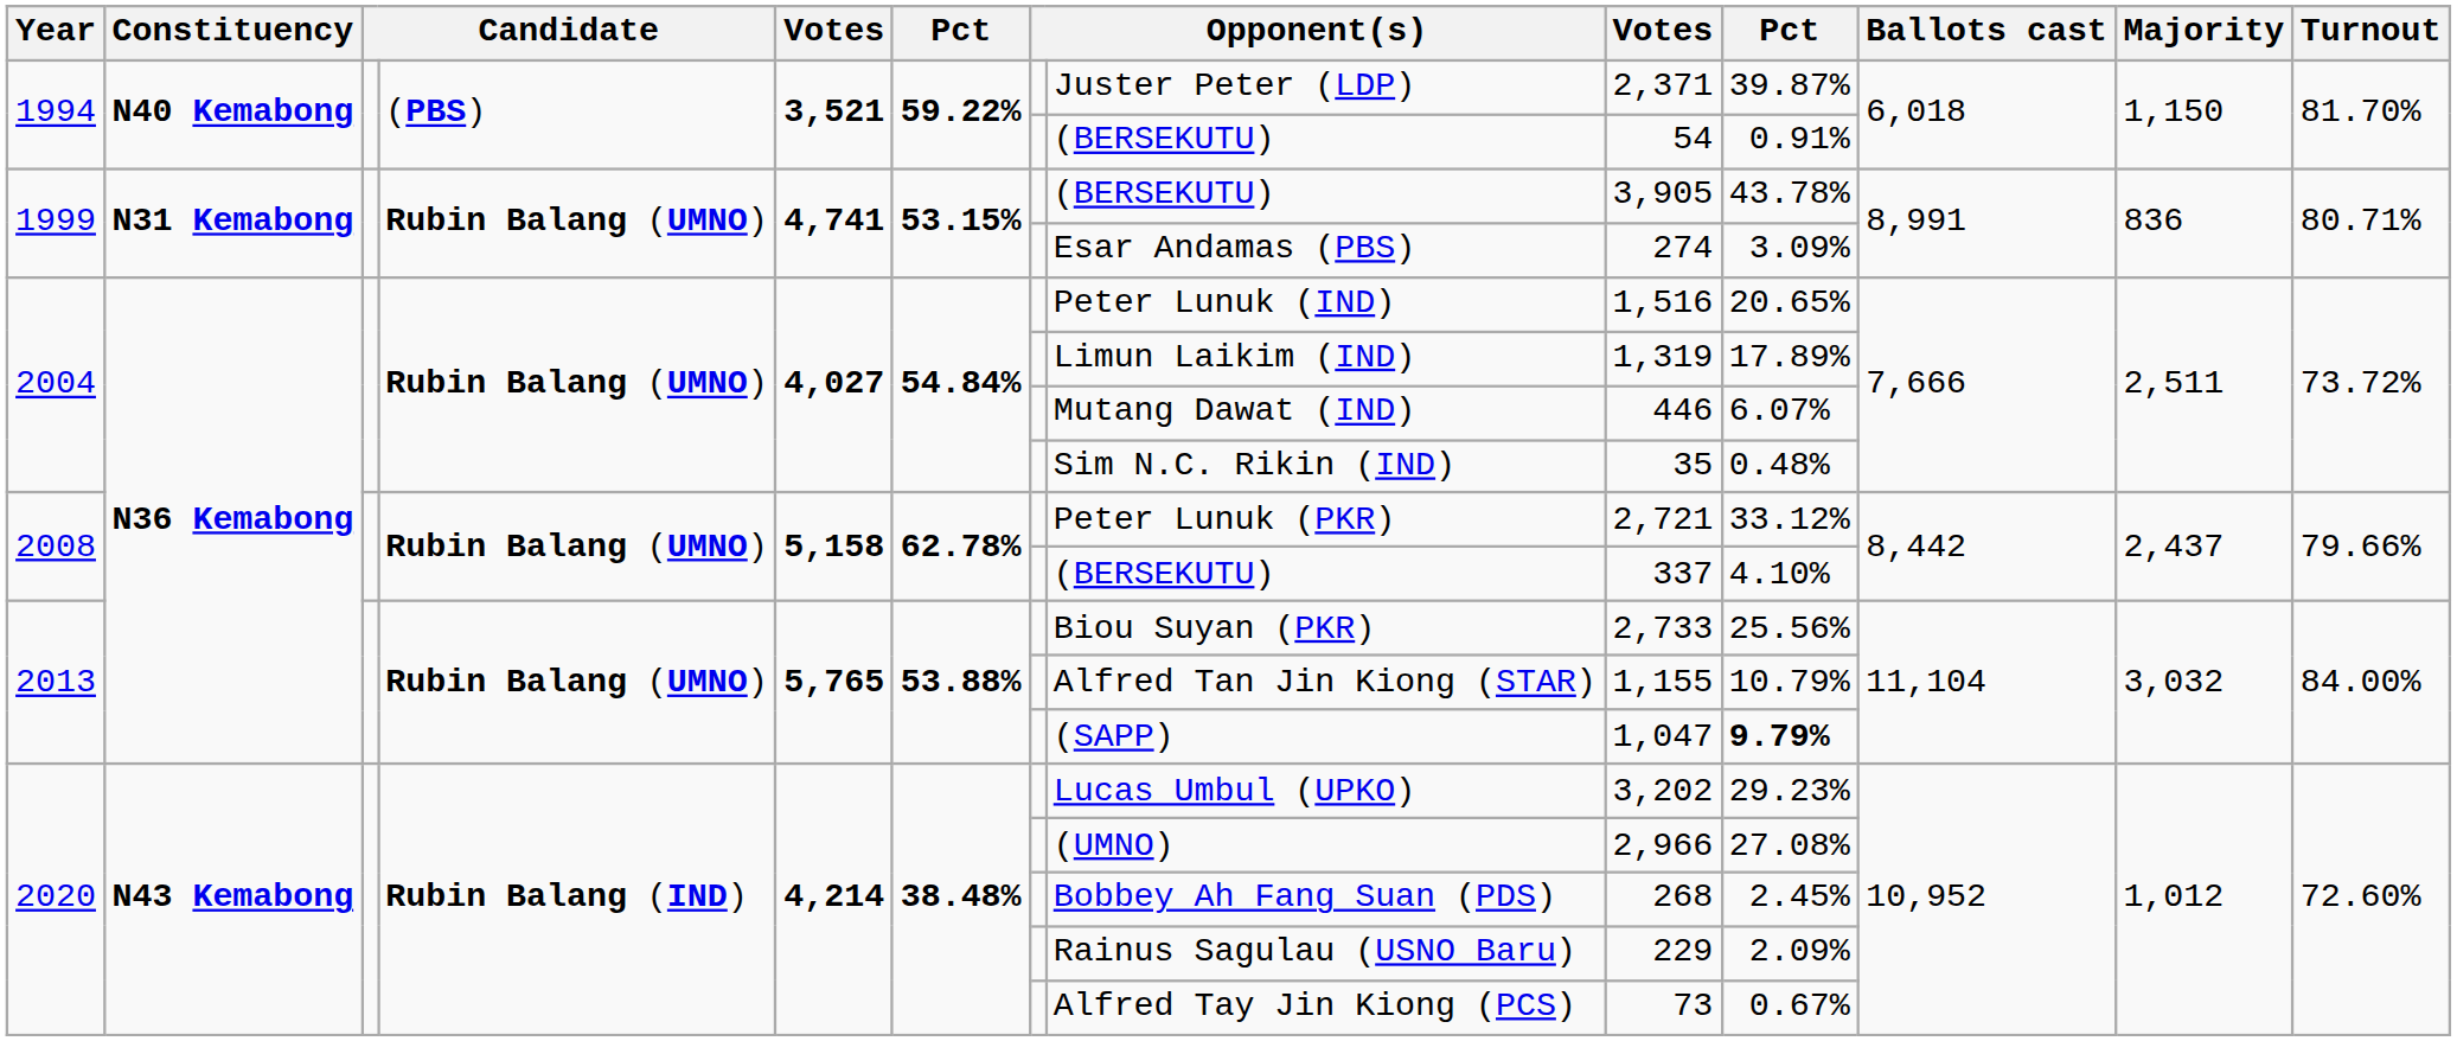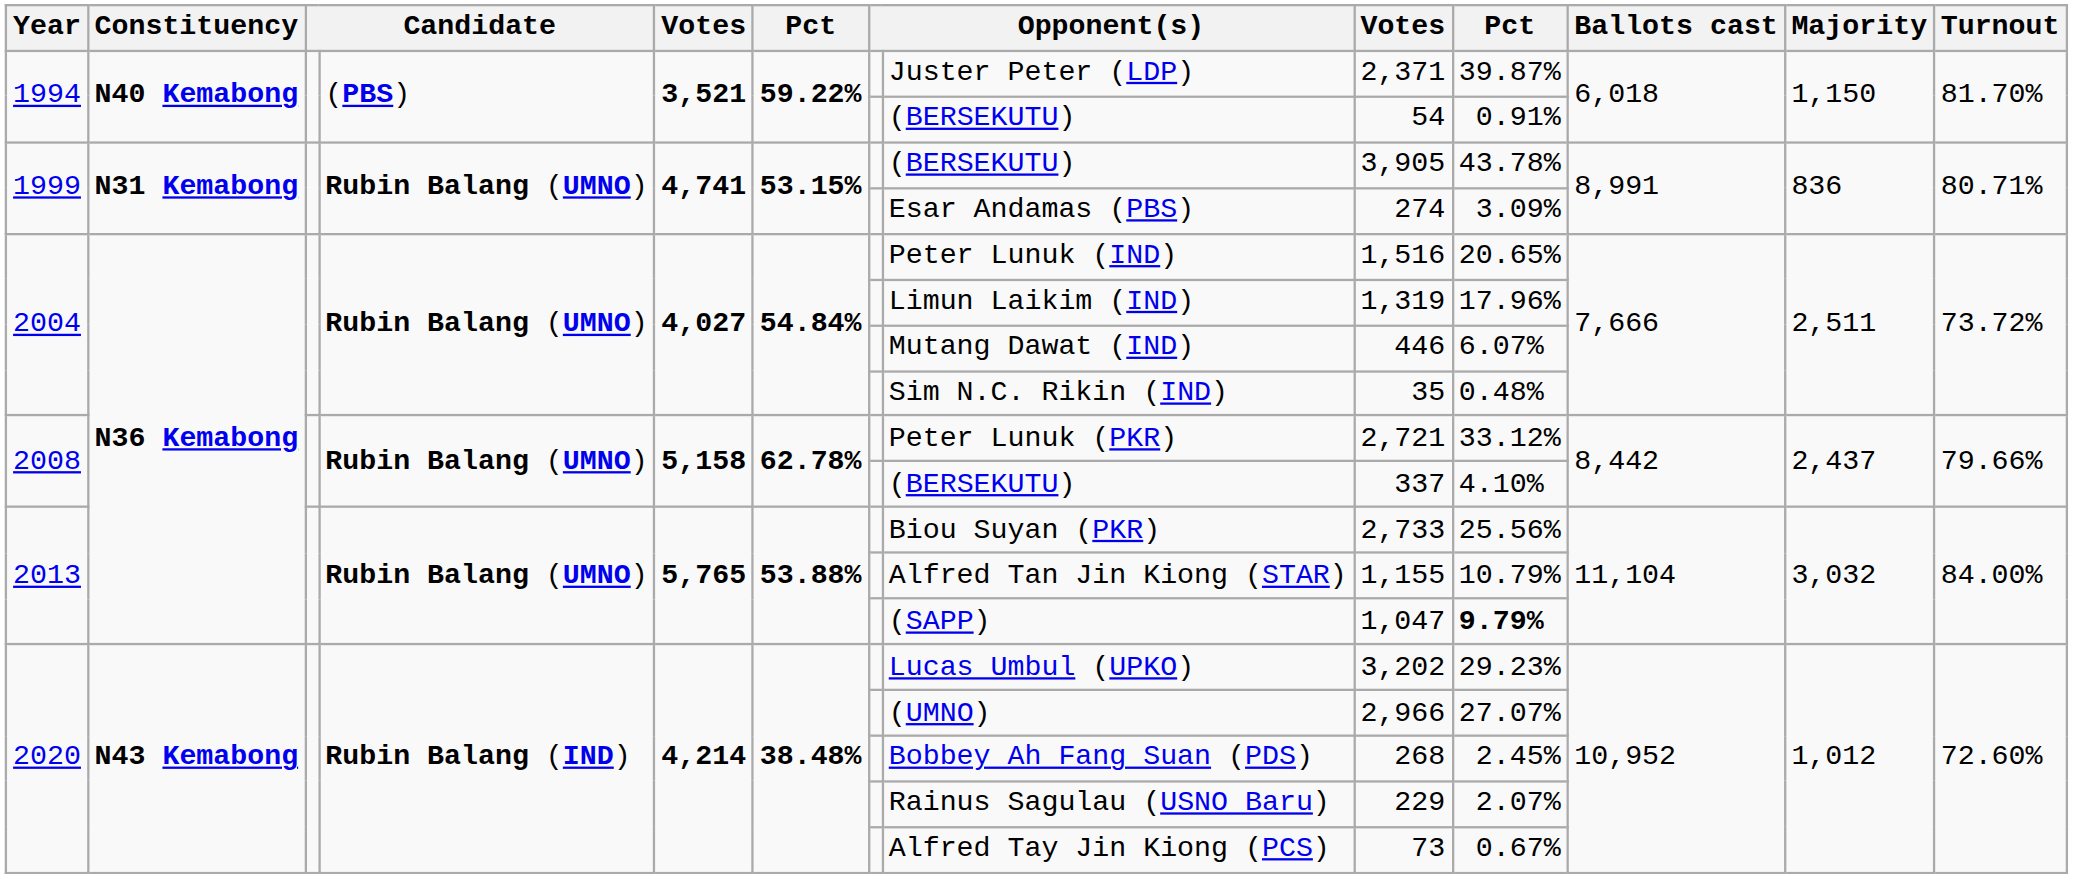row 7 | column 10: 17.89% -> 17.96%
row 16 | column 10: 27.08% -> 27.07%
row 18 | column 10: 2.09% -> 2.07%
